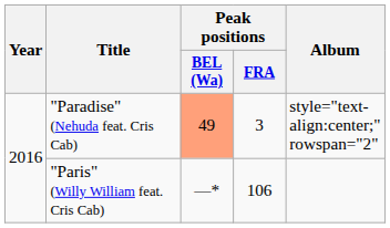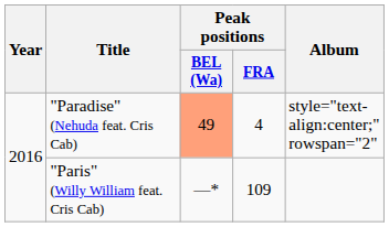"Paradise" (Nehuda feat. Cris Cab) | Peak positions / FRA: 3 -> 4
"Paris" (Willy William feat. Cris Cab) | Peak positions / FRA: 106 -> 109
